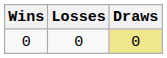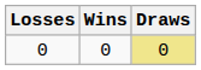columns swapped: Wins <-> Losses
